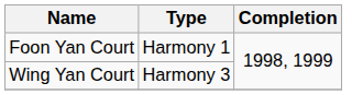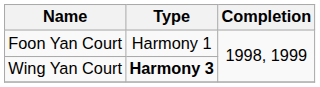Wing Yan Court | Type: normal -> bold
